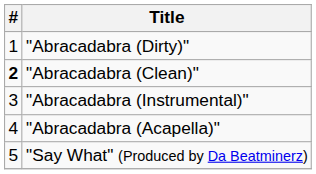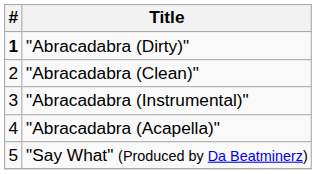"Abracadabra (Dirty)" | #: normal -> bold
"Abracadabra (Clean)" | #: bold -> normal
